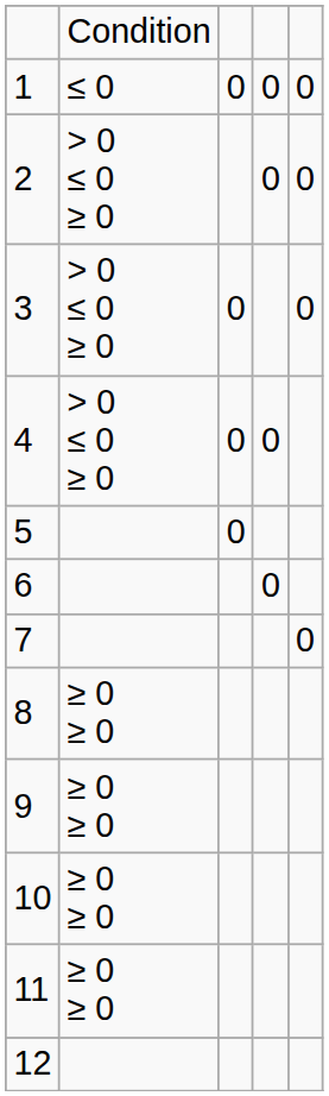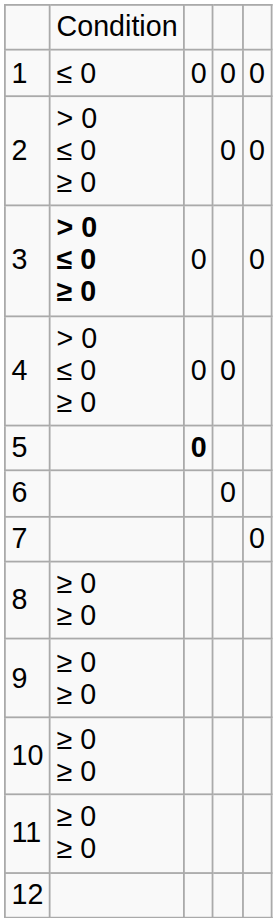3 | column 2: normal -> bold
5 | column 3: normal -> bold
